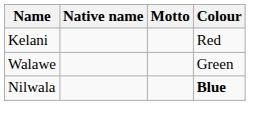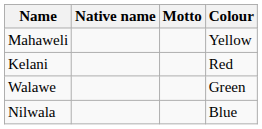+ row: Mahaweli | Yellow
Nilwala | Colour: bold -> normal
